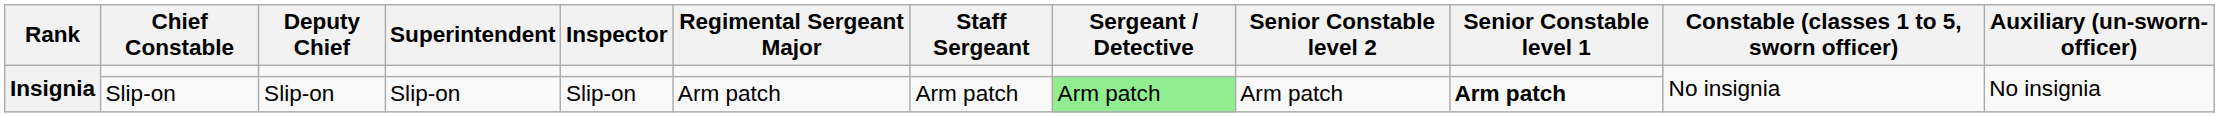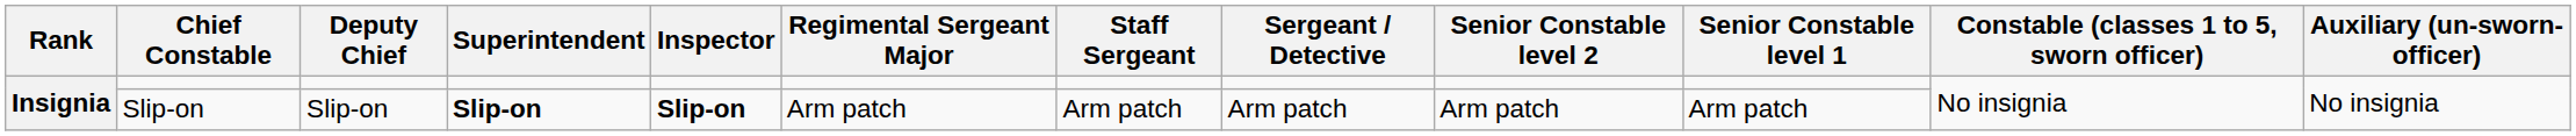row 3 | Superintendent: normal -> bold
row 3 | Inspector: normal -> bold
row 3 | Sergeant / Detective: lightgreen background -> no background
row 3 | Senior Constable level 1: bold -> normal
